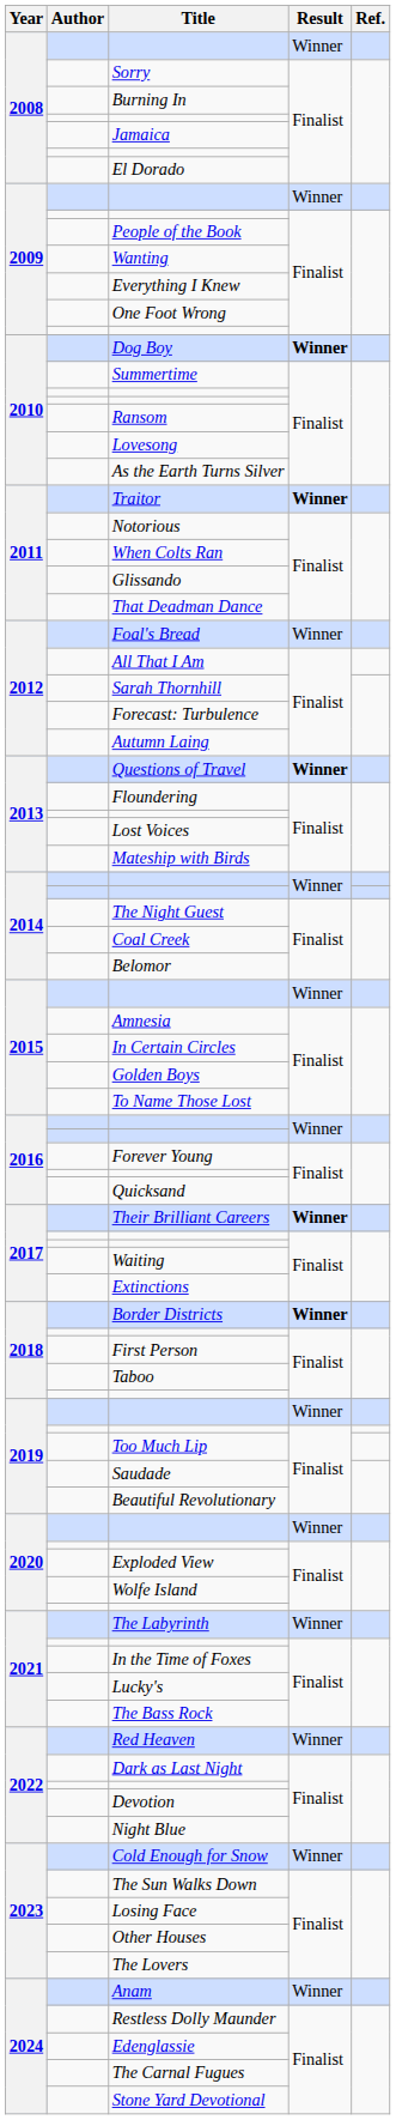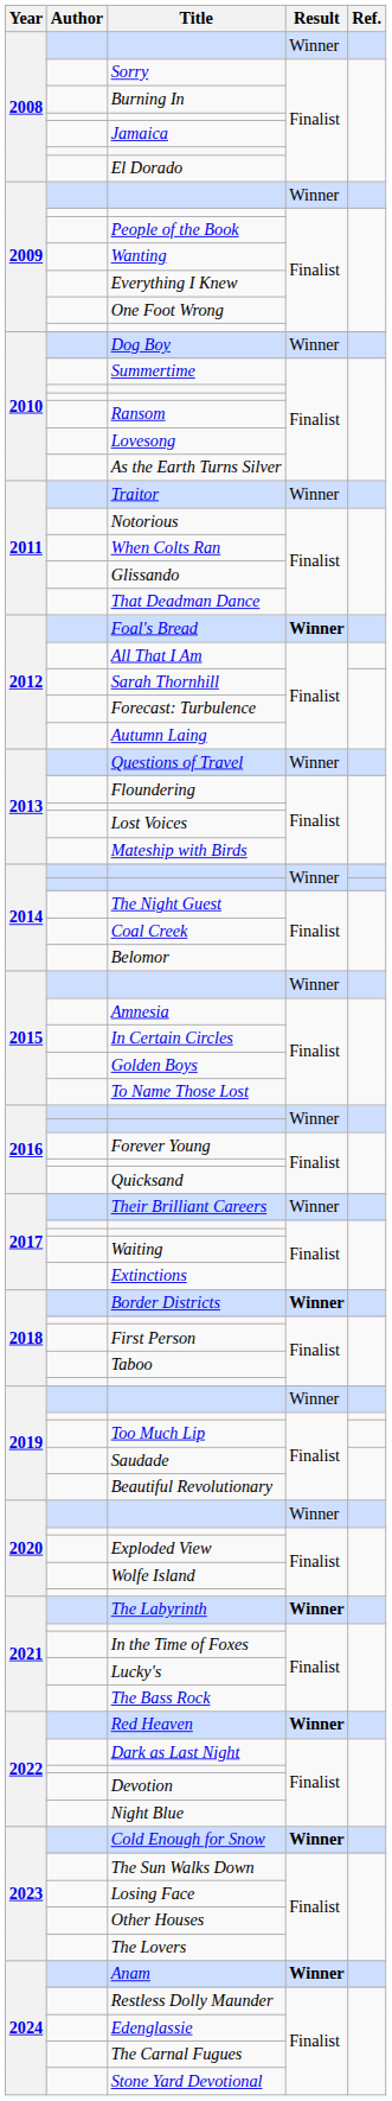Dog Boy | Result: bold -> normal
Traitor | Result: bold -> normal
Foal's Bread | Result: normal -> bold
Questions of Travel | Result: bold -> normal
Their Brilliant Careers | Result: bold -> normal
The Labyrinth | Result: normal -> bold
Red Heaven | Result: normal -> bold
Cold Enough for Snow | Result: normal -> bold
Anam | Result: normal -> bold
